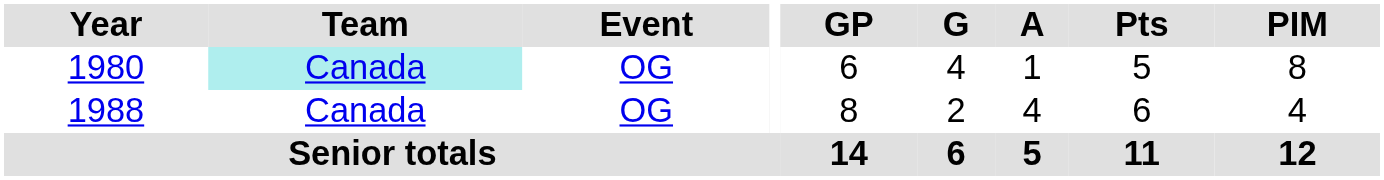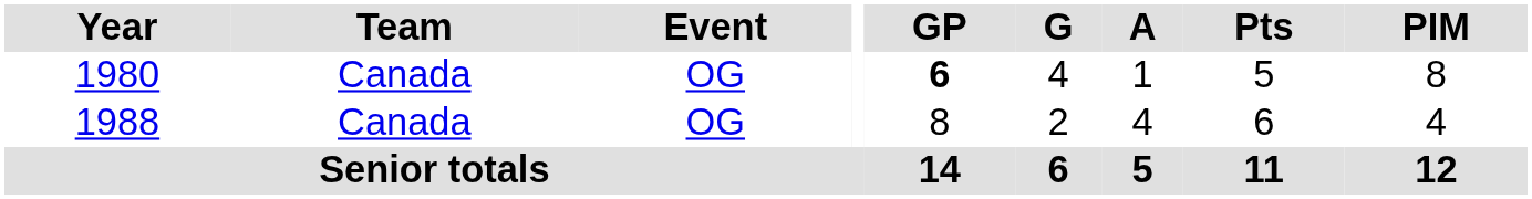1980 | Team: paleturquoise background -> no background
1980 | GP: normal -> bold
